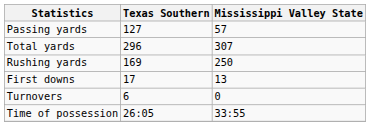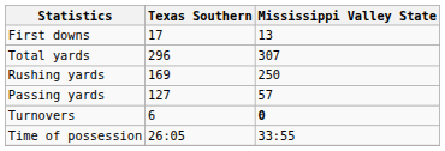rows swapped: First downs <-> Passing yards
Turnovers | Mississippi Valley State: normal -> bold
